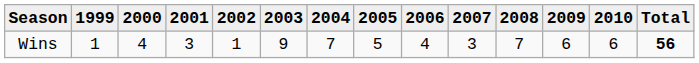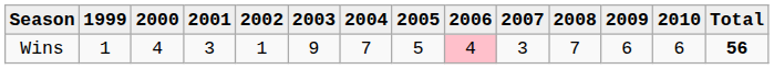Wins | column 9: no background -> pink background
